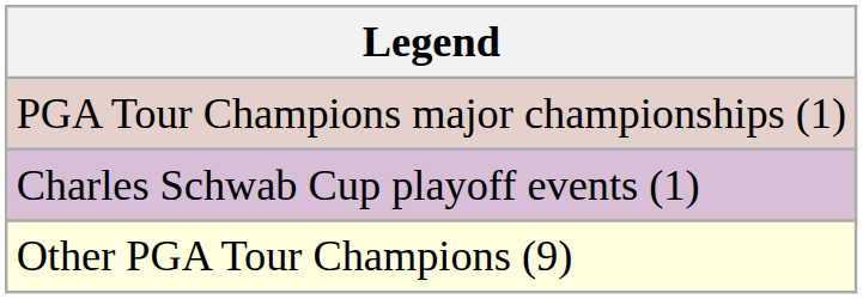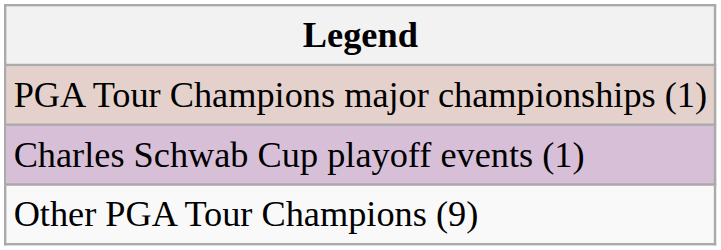row 4 | column 1: lightyellow background -> no background
